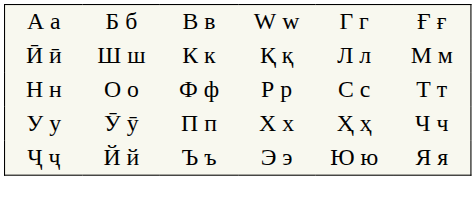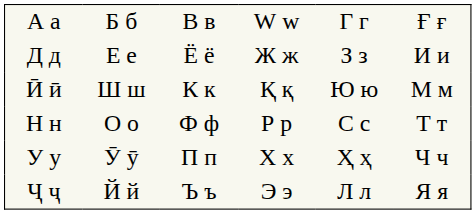+ row: Д д | Е е | Ё ё | Ж ж | З з | И и
Ӣ ӣ | column 5: Л л -> Ю ю
Ҷ ҷ | column 5: Ю ю -> Л л
